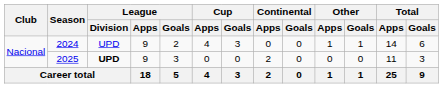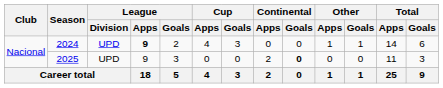2024 | League / Apps: normal -> bold
2025 | League / Division: bold -> normal
2025 | Continental / Goals: normal -> bold
